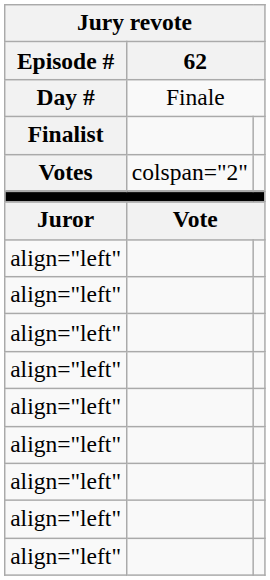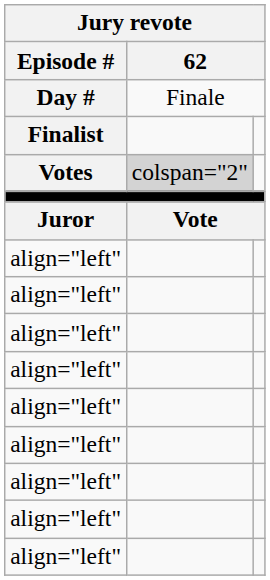Votes | column 2: no background -> lightgrey background
